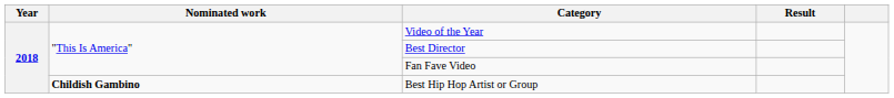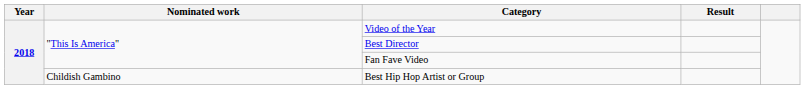Best Hip Hop Artist or Group | Nominated work: bold -> normal
